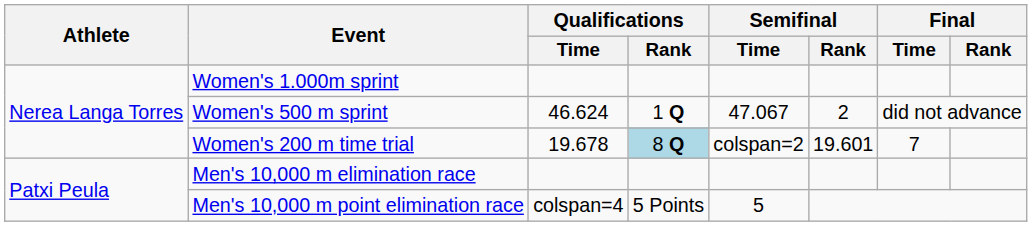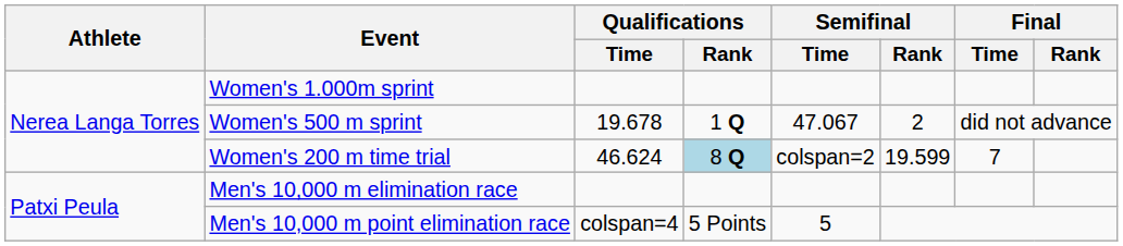Women's 500 m sprint | Qualifications / Time: 46.624 -> 19.678
Women's 200 m time trial | Qualifications / Time: 19.678 -> 46.624
Women's 200 m time trial | Semifinal / Rank: 19.601 -> 19.599
